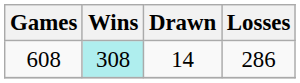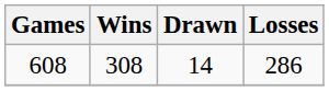608 | Wins: paleturquoise background -> no background
